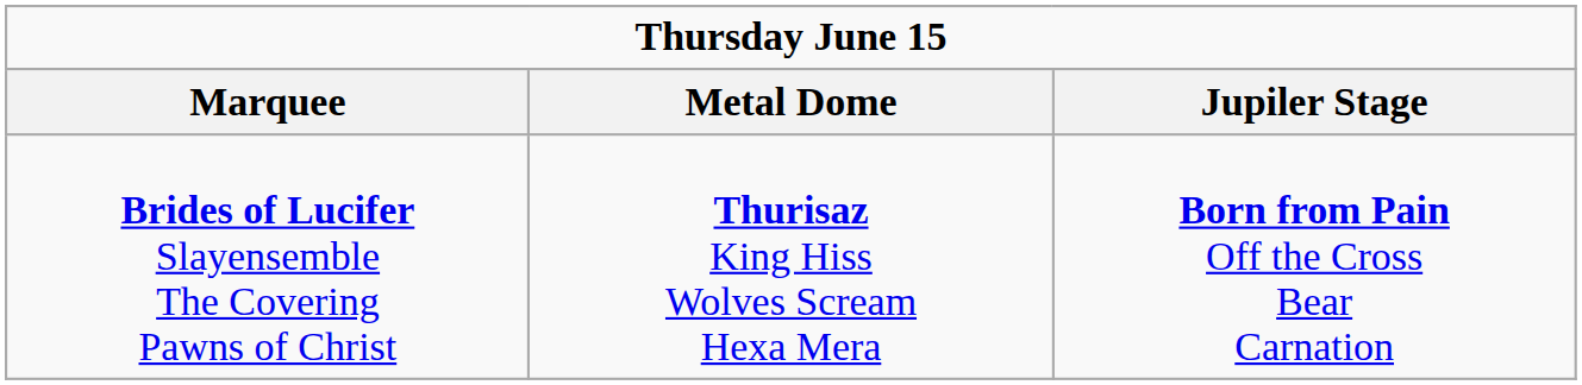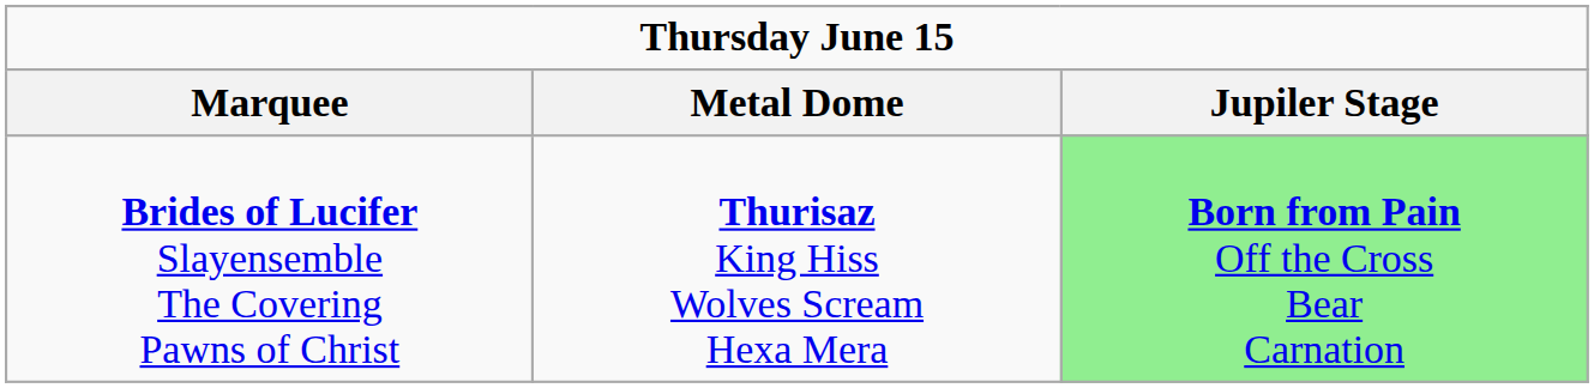Brides of Lucifer Slayensemble The Covering Pawns of Christ | Jupiler Stage: no background -> lightgreen background
